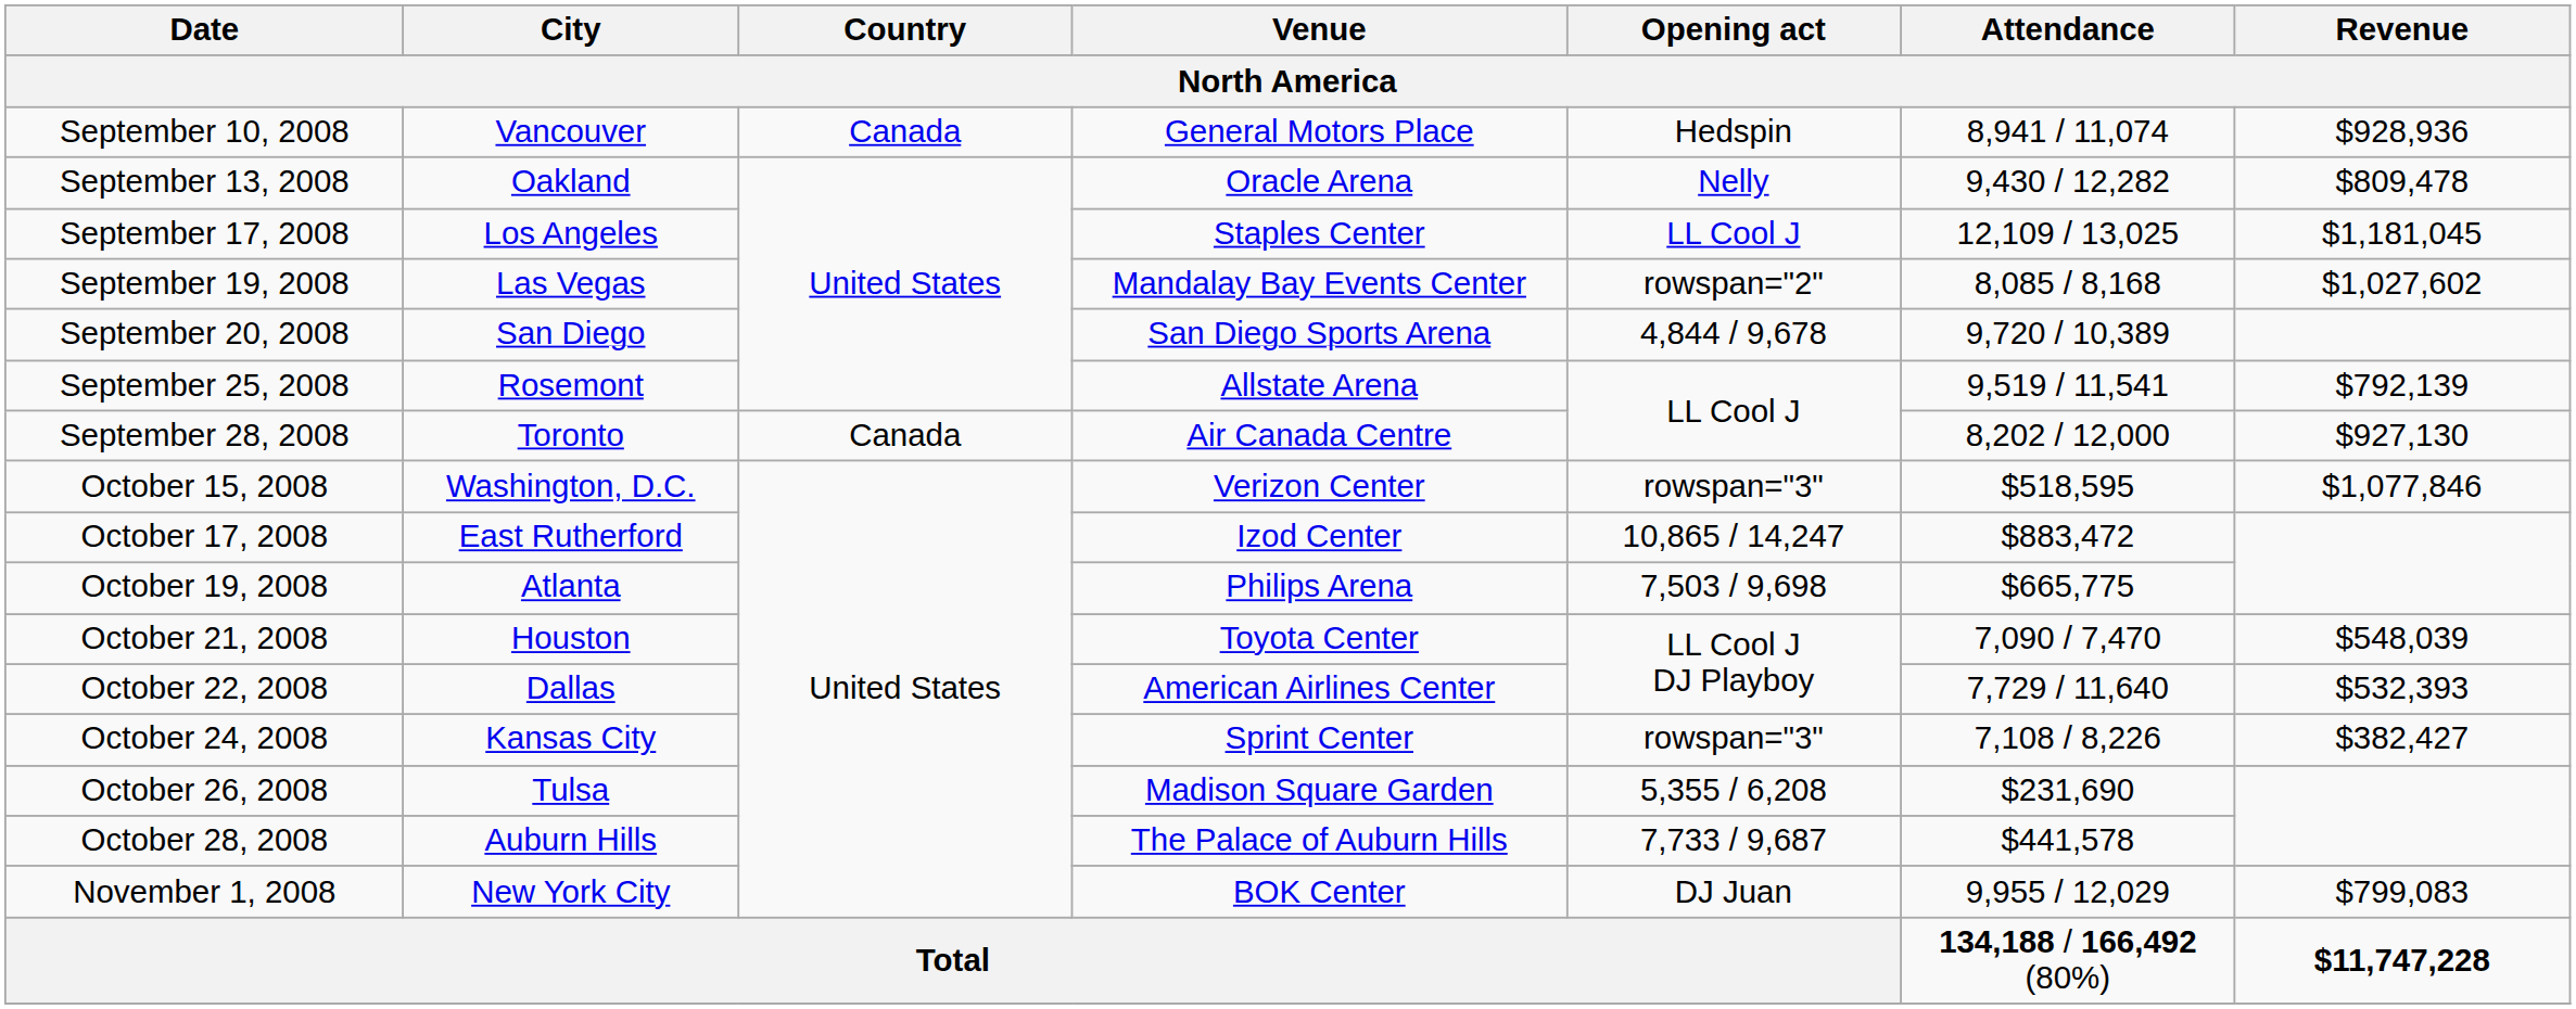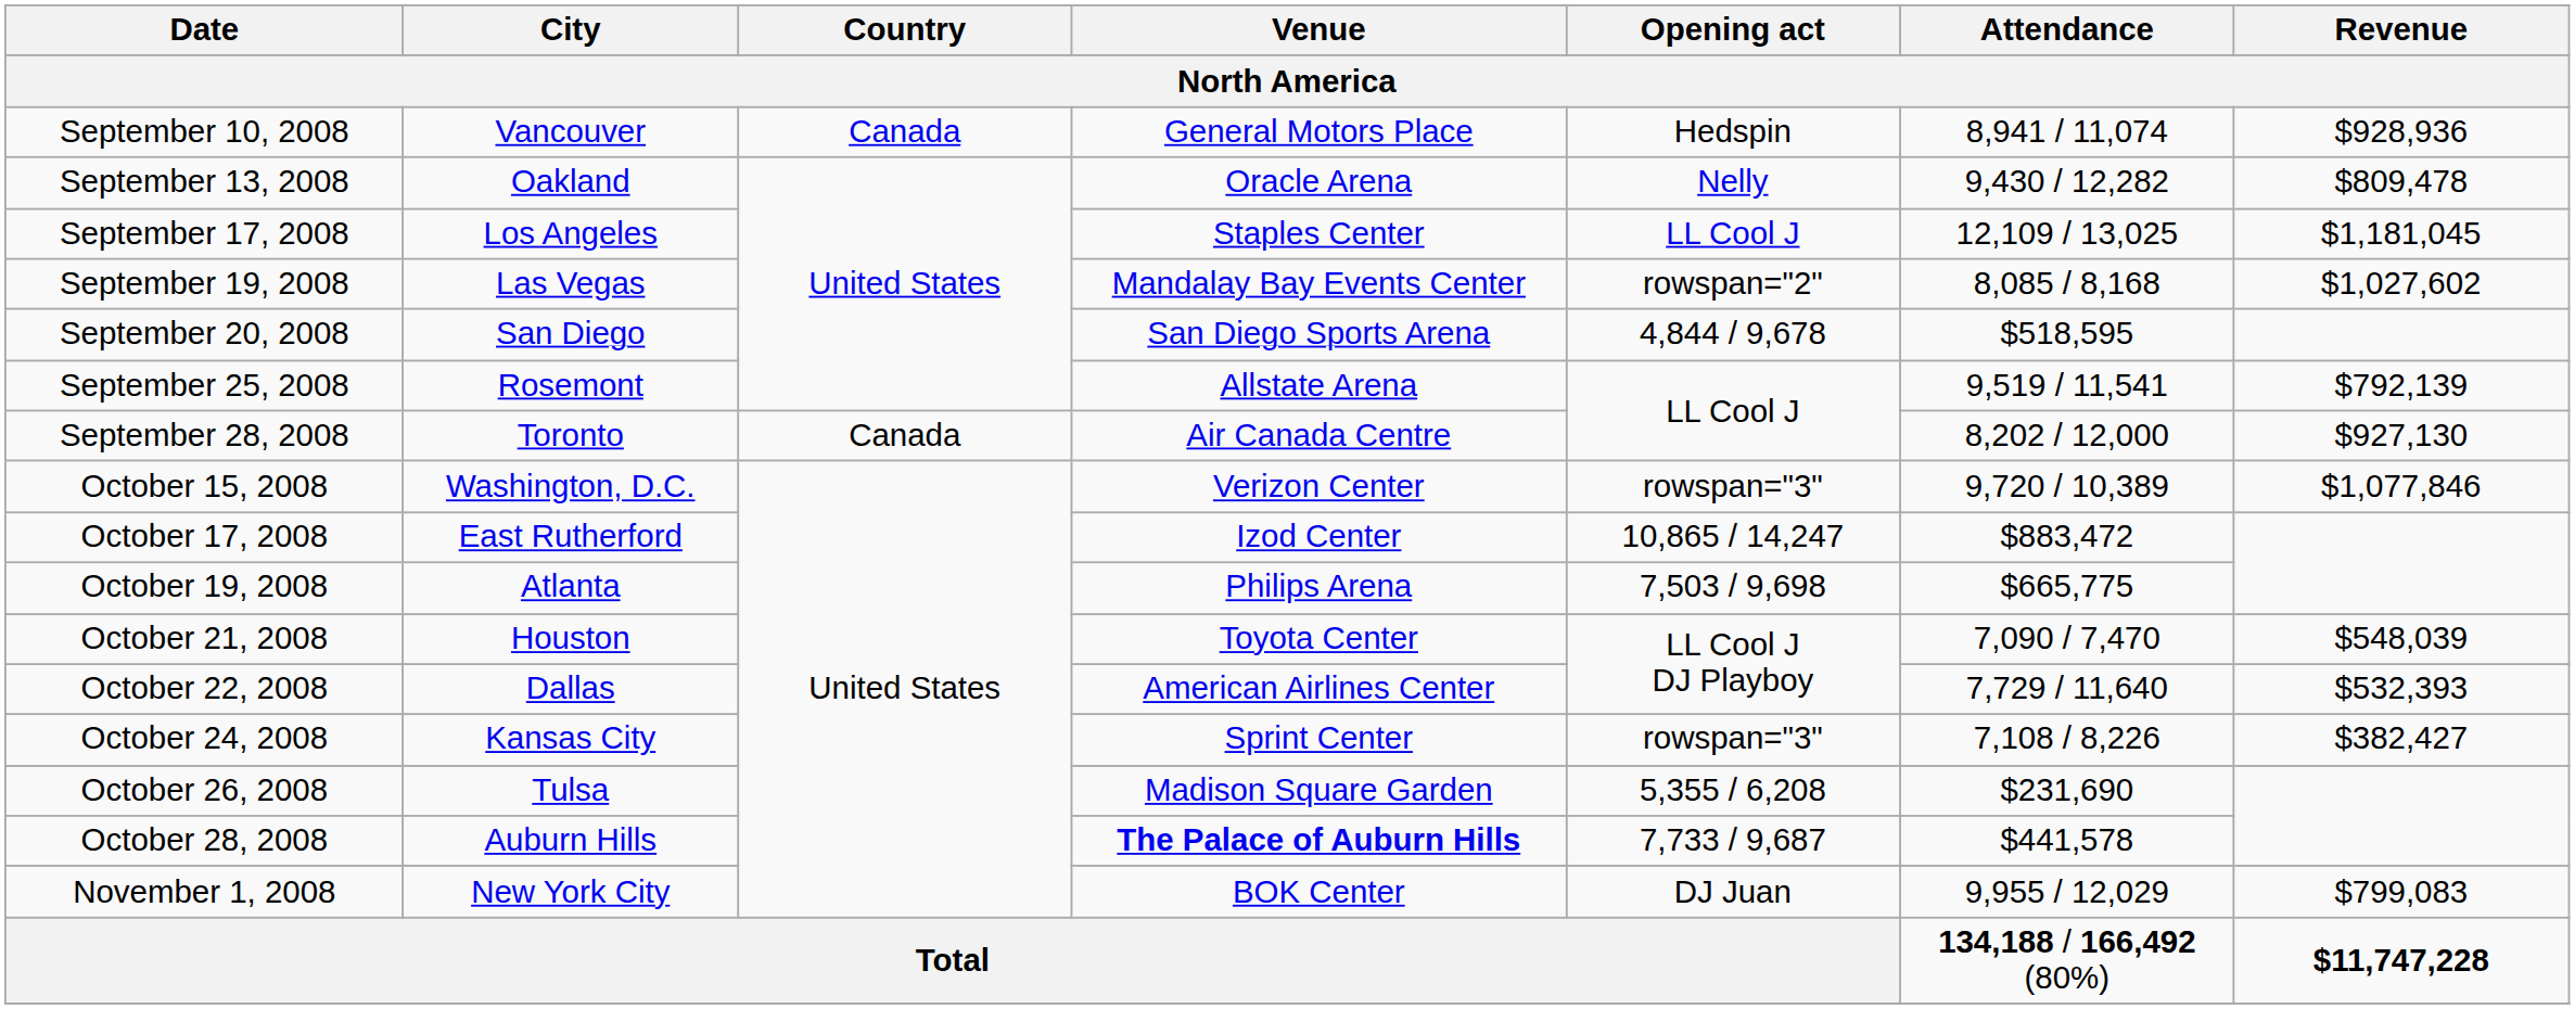September 20, 2008 | Attendance: 9,720 / 10,389 -> $518,595
October 15, 2008 | Attendance: $518,595 -> 9,720 / 10,389
October 28, 2008 | Venue: normal -> bold
